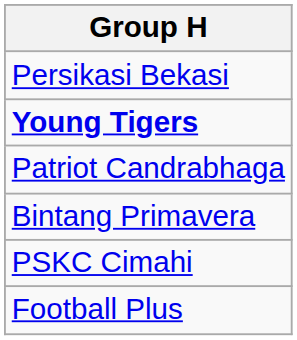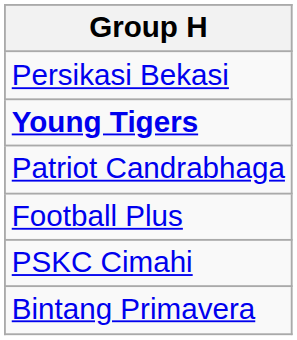row 5 | column 1: Bintang Primavera -> Football Plus
row 7 | column 1: Football Plus -> Bintang Primavera
